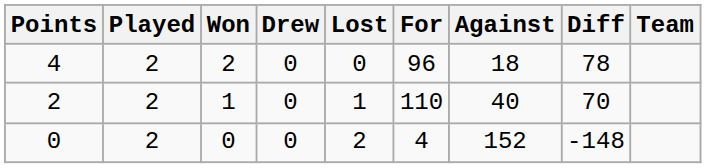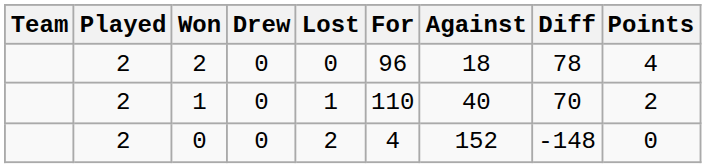columns swapped: Team <-> Points
